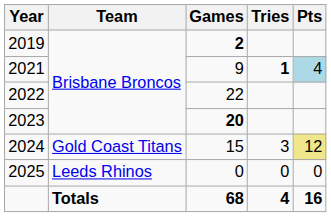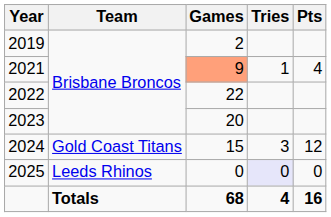2019 | Games: bold -> normal
2021 | Games: no background -> lightsalmon background
2021 | Tries: bold -> normal
2021 | Pts: lightblue background -> no background
2023 | Games: bold -> normal
2024 | Pts: khaki background -> no background
2025 | Tries: no background -> lavender background
